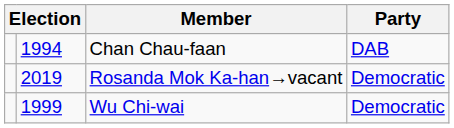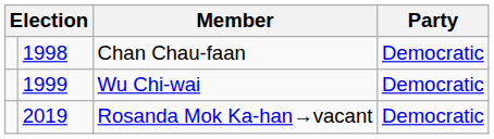Chan Chau-faan | column 2: 1994 -> 1998
Chan Chau-faan | Party: DAB -> Democratic
rows swapped: Wu Chi-wai <-> Rosanda Mok Ka-han→vacant
